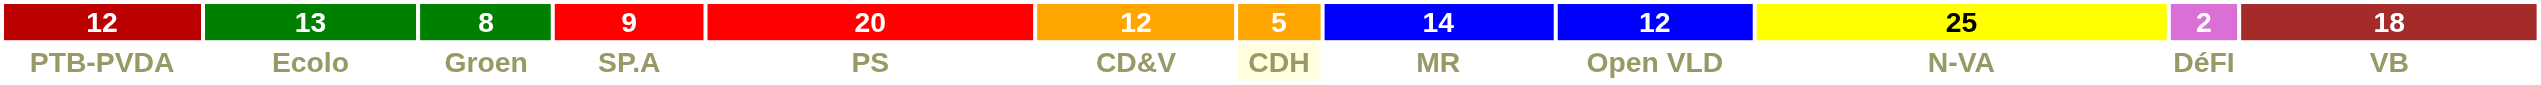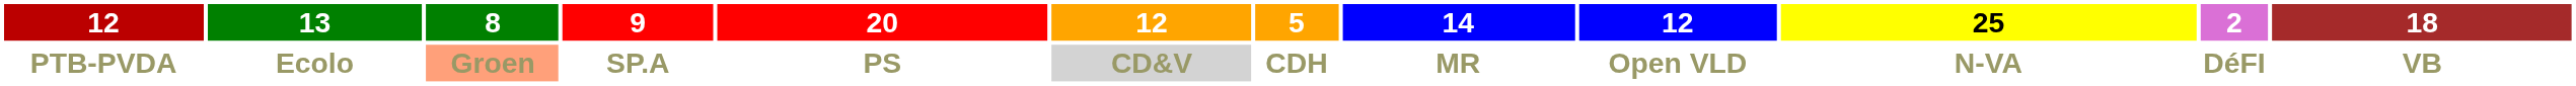PTB-PVDA | column 3: no background -> lightsalmon background
PTB-PVDA | column 6: no background -> lightgrey background
PTB-PVDA | column 7: lightyellow background -> no background
